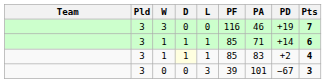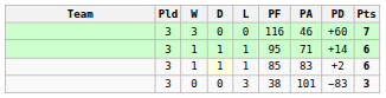row 2 | PD: +19 -> +60
row 3 | PF: 85 -> 95
row 4 | Pts: 4 -> 6
row 5 | PF: 39 -> 38
row 5 | PD: −67 -> −83
